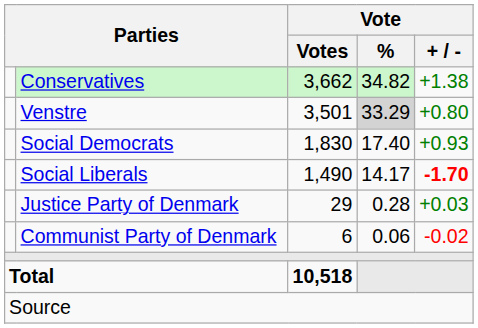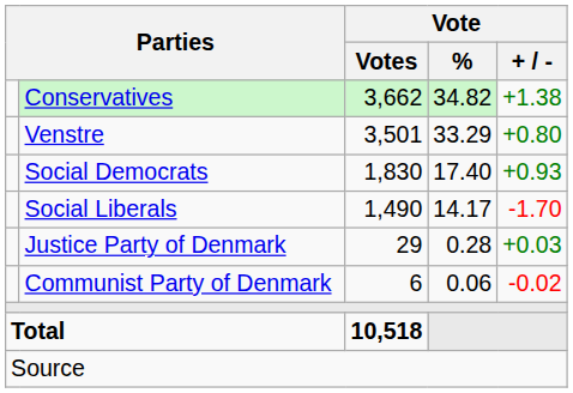Venstre | Vote / %: lightgrey background -> no background
Social Liberals | Vote / + / -: bold -> normal
